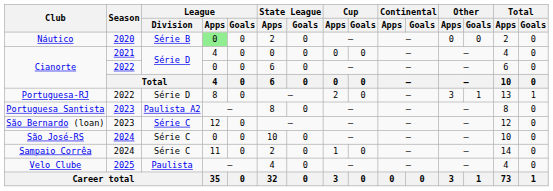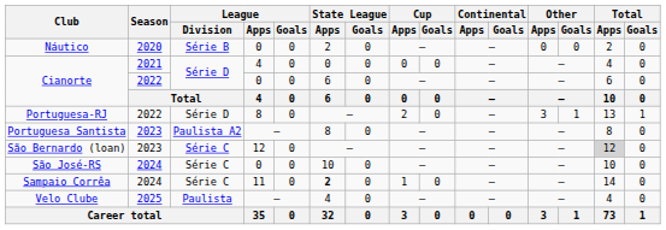Náutico | League / Apps: lightgreen background -> no background
São Bernardo (loan) | Total / Apps: no background -> lightgrey background
Sampaio Corrêa | State League / Apps: normal -> bold
